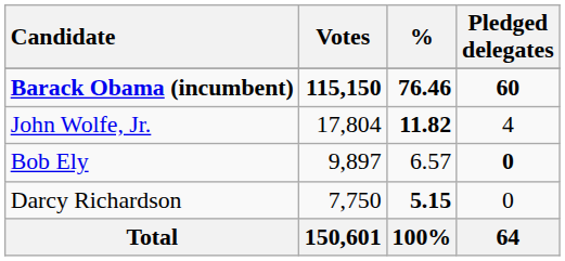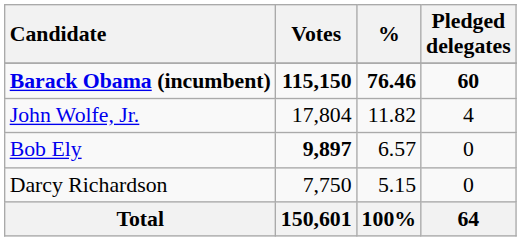John Wolfe, Jr. | %: bold -> normal
Bob Ely | Votes: normal -> bold
Bob Ely | Pledged delegates: bold -> normal
Darcy Richardson | %: bold -> normal
